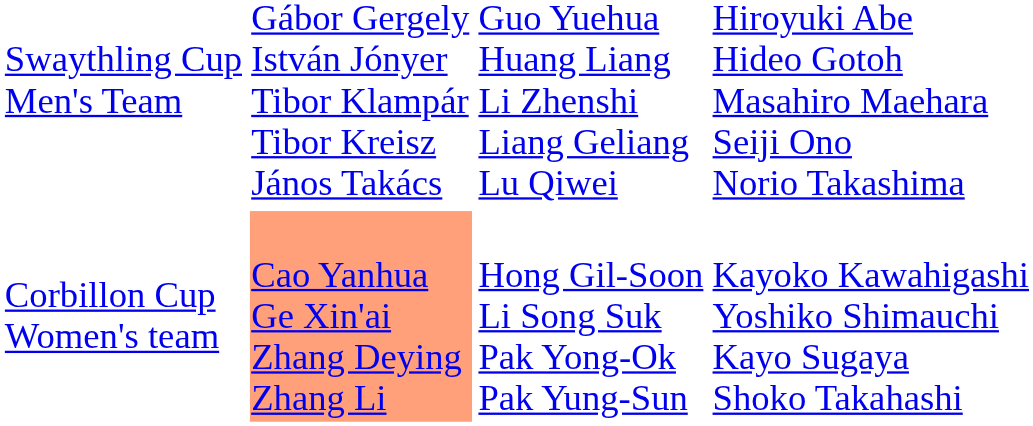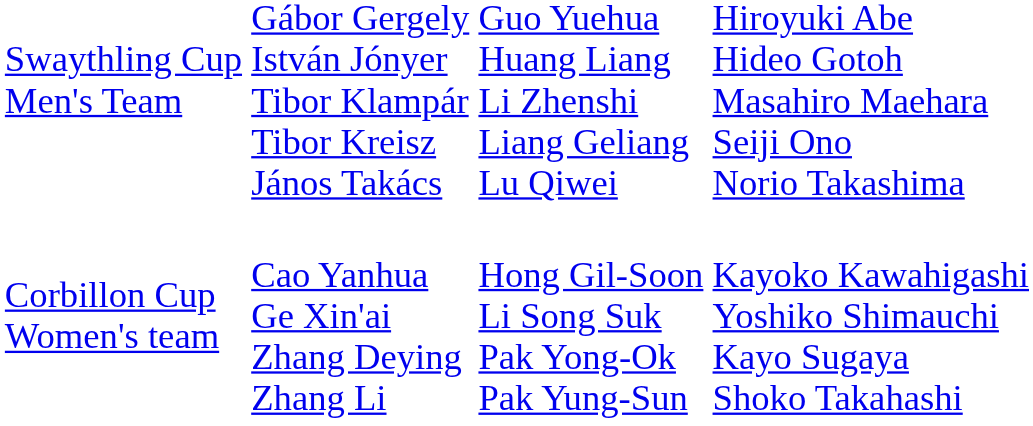Corbillon Cup Women's team | column 2: lightsalmon background -> no background
